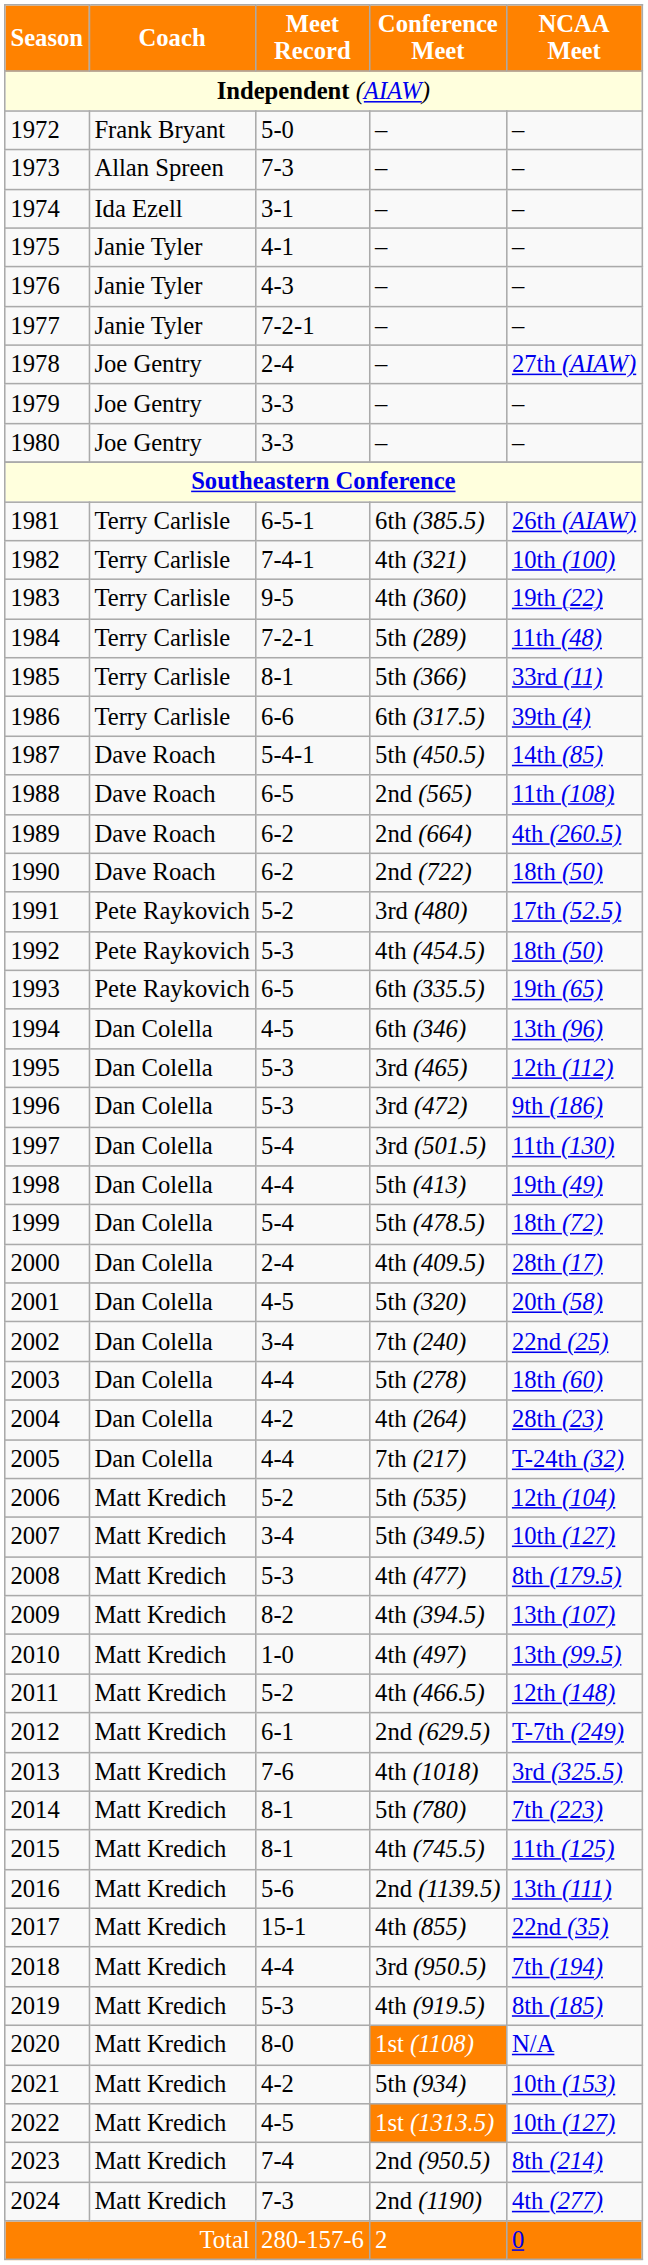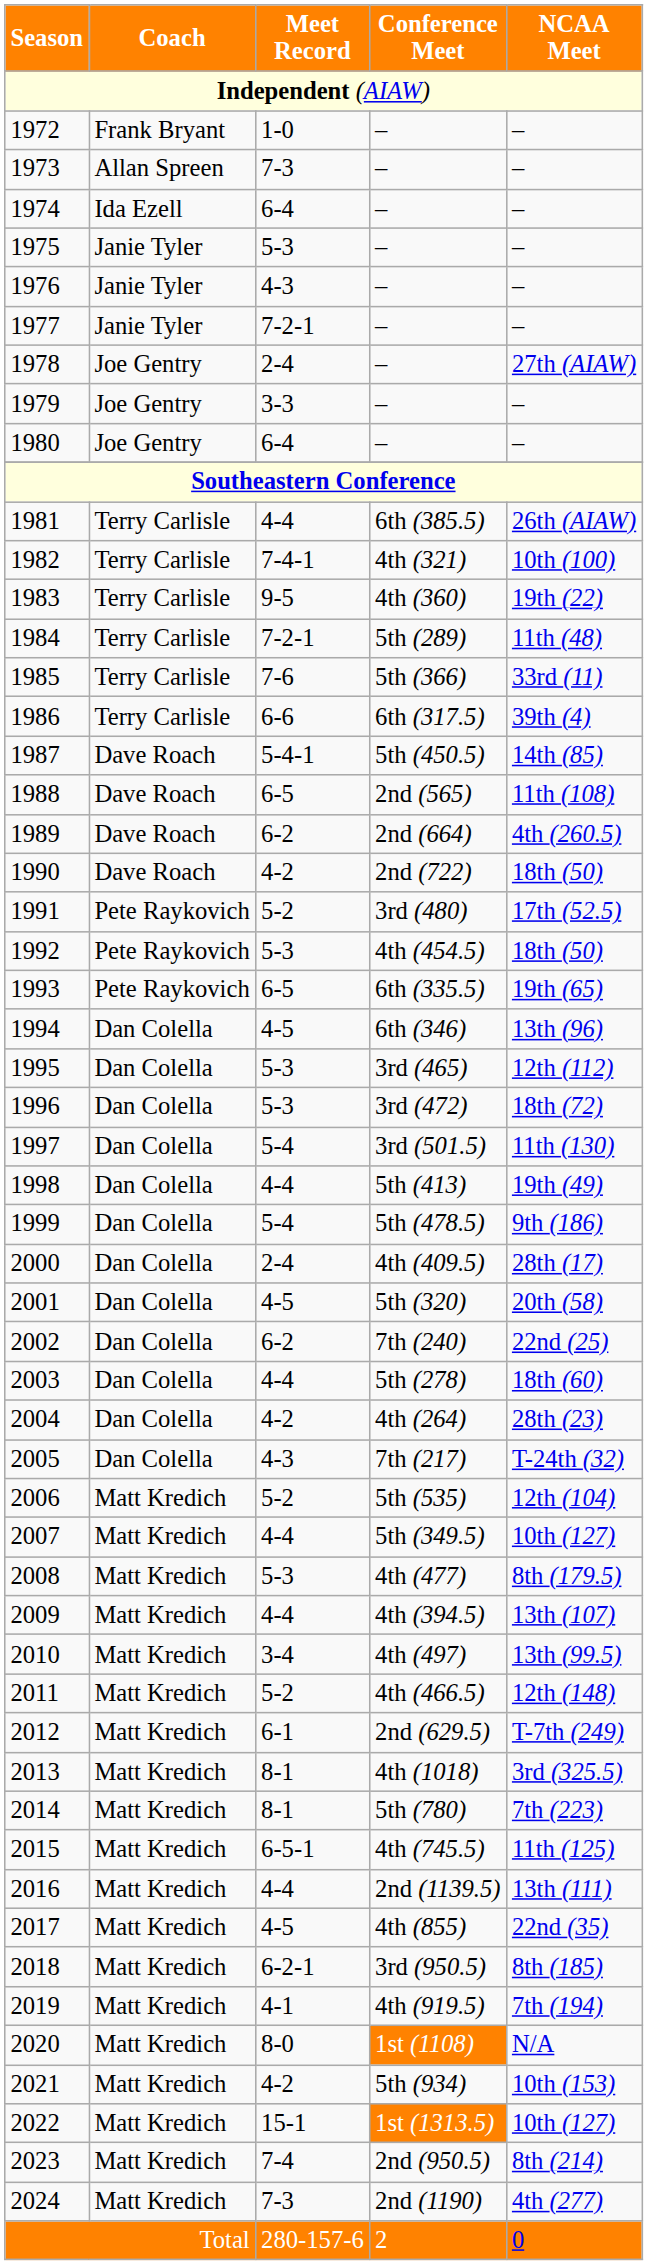1972 | Meet Record: 5-0 -> 1-0
1974 | Meet Record: 3-1 -> 6-4
1975 | Meet Record: 4-1 -> 5-3
1980 | Meet Record: 3-3 -> 6-4
1981 | Meet Record: 6-5-1 -> 4-4
1985 | Meet Record: 8-1 -> 7-6
1990 | Meet Record: 6-2 -> 4-2
1996 | NCAA Meet: 9th (186) -> 18th (72)
1999 | NCAA Meet: 18th (72) -> 9th (186)
2002 | Meet Record: 3-4 -> 6-2
2005 | Meet Record: 4-4 -> 4-3
2007 | Meet Record: 3-4 -> 4-4
2009 | Meet Record: 8-2 -> 4-4
2010 | Meet Record: 1-0 -> 3-4
2013 | Meet Record: 7-6 -> 8-1
2015 | Meet Record: 8-1 -> 6-5-1
2016 | Meet Record: 5-6 -> 4-4
2017 | Meet Record: 15-1 -> 4-5
2018 | Meet Record: 4-4 -> 6-2-1
2018 | NCAA Meet: 7th (194) -> 8th (185)
2019 | Meet Record: 5-3 -> 4-1
2019 | NCAA Meet: 8th (185) -> 7th (194)
2022 | Meet Record: 4-5 -> 15-1
